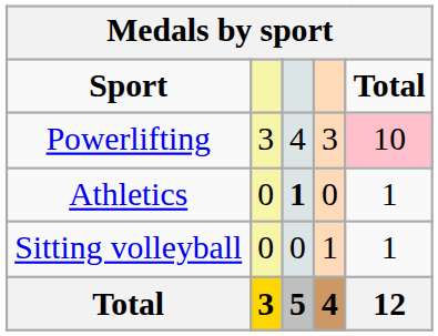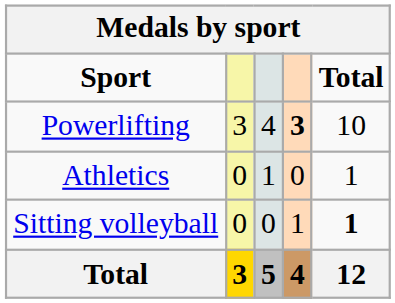Powerlifting | column 4: normal -> bold
Powerlifting | Total: pink background -> no background
Athletics | column 3: bold -> normal
Sitting volleyball | Total: normal -> bold
